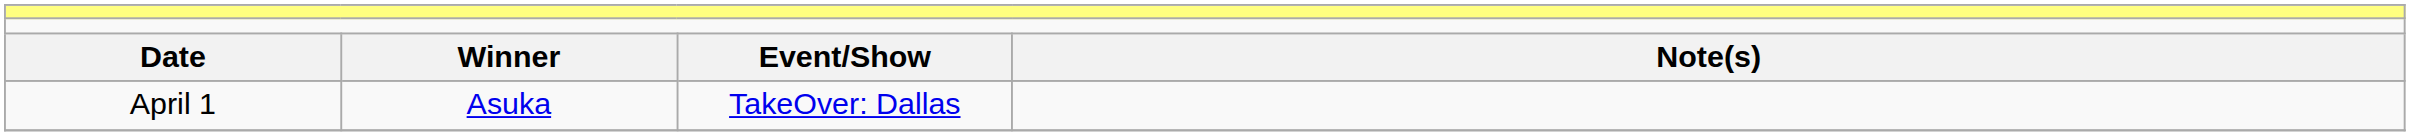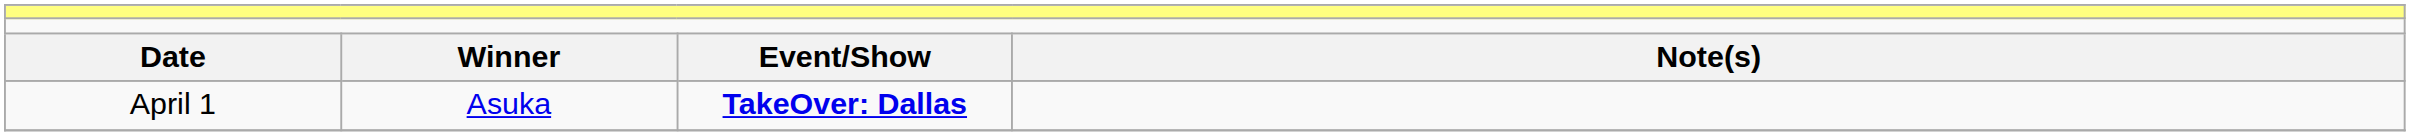April 1 | column 3: normal -> bold
